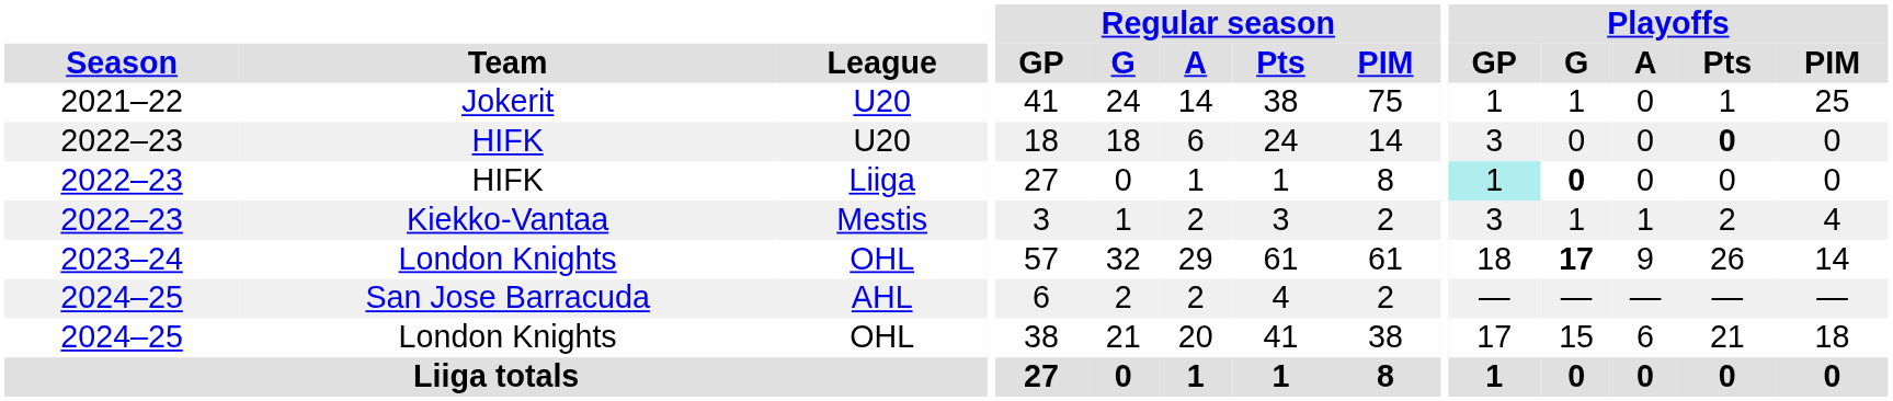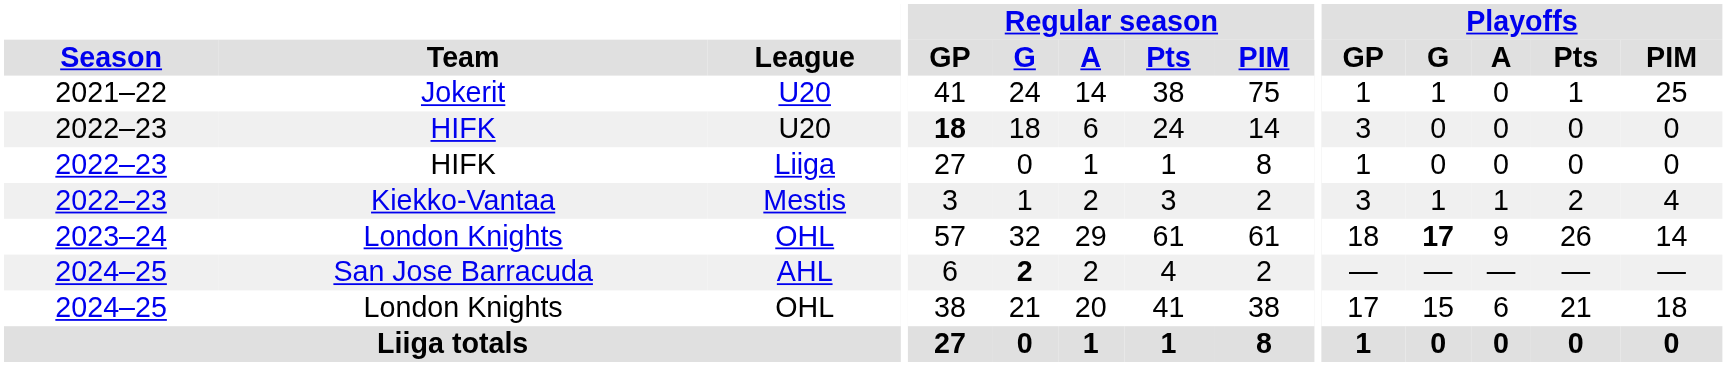HIFK / U20 | Regular season / GP: normal -> bold
HIFK / U20 | Playoffs / Pts: bold -> normal
HIFK / Liiga | Playoffs / GP: paleturquoise background -> no background
HIFK / Liiga | Playoffs / G: bold -> normal
San Jose Barracuda | Regular season / G: normal -> bold
